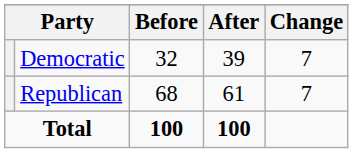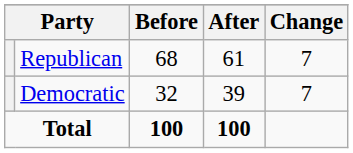rows swapped: Republican <-> Democratic
